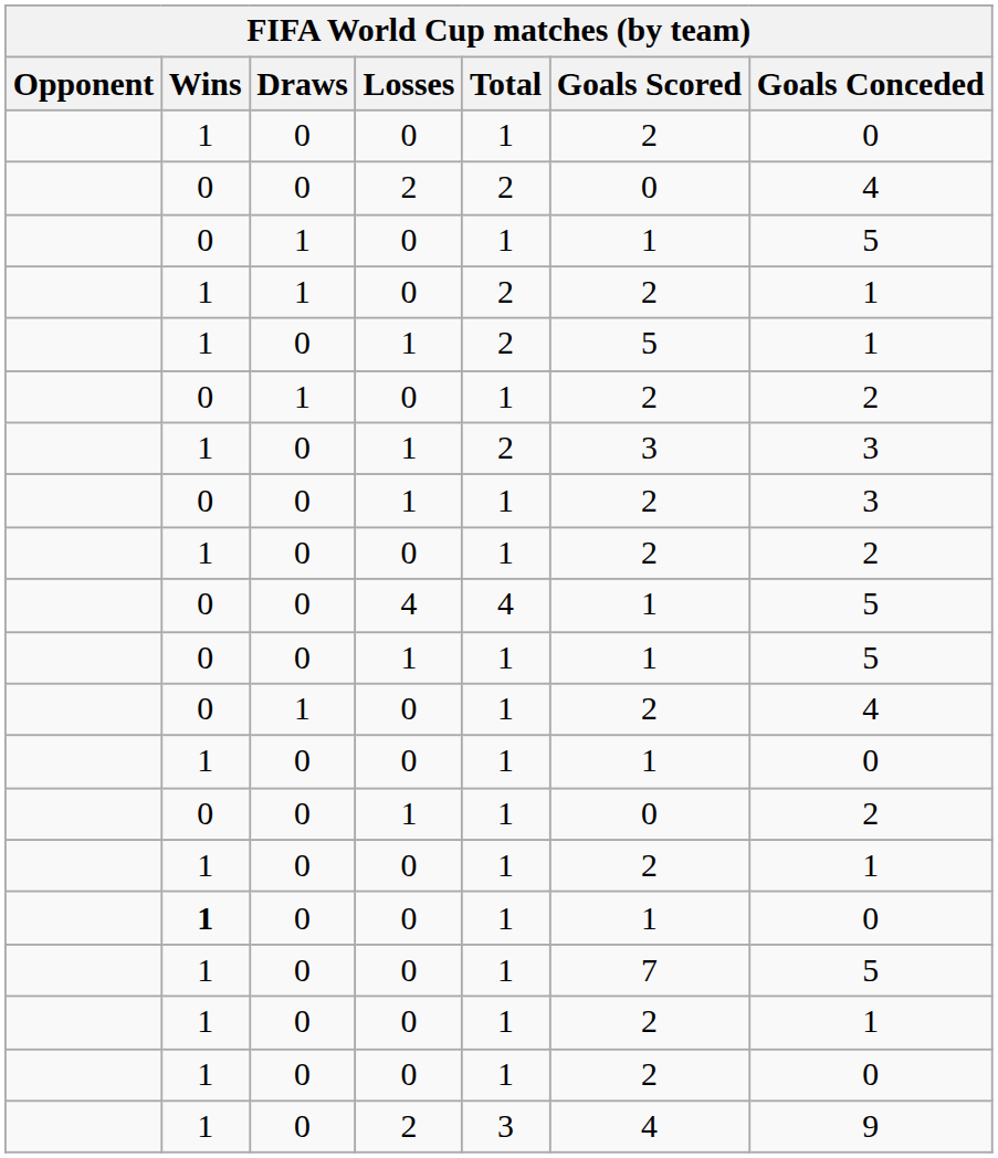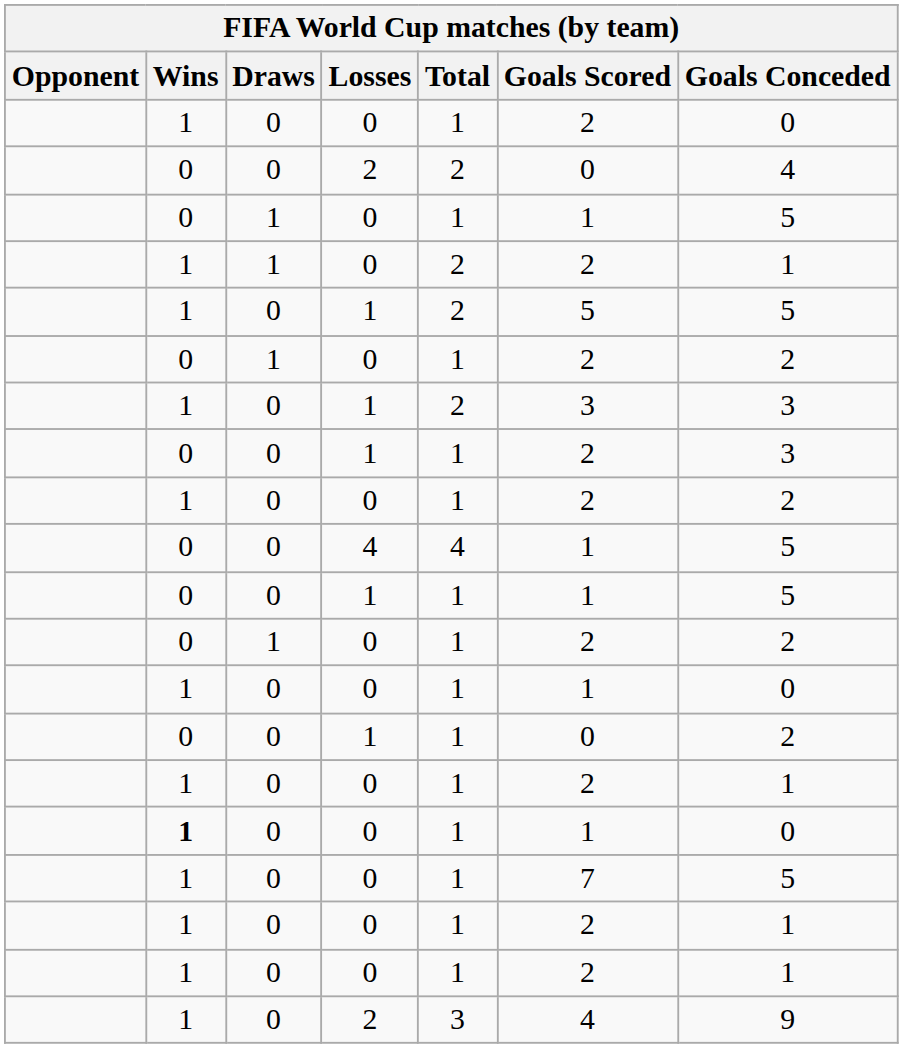row 7 | Goals Conceded: 1 -> 5
row 14 | Goals Conceded: 4 -> 2
row 21 | Goals Conceded: 0 -> 1
